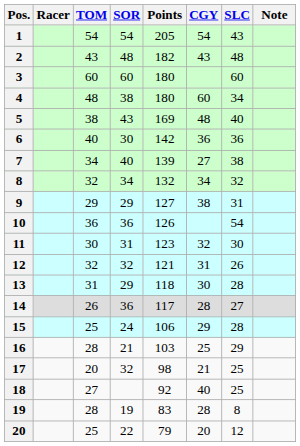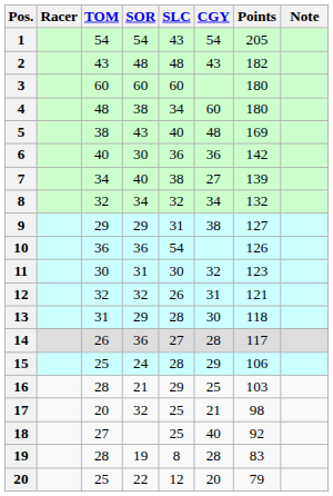columns swapped: SLC <-> Points
